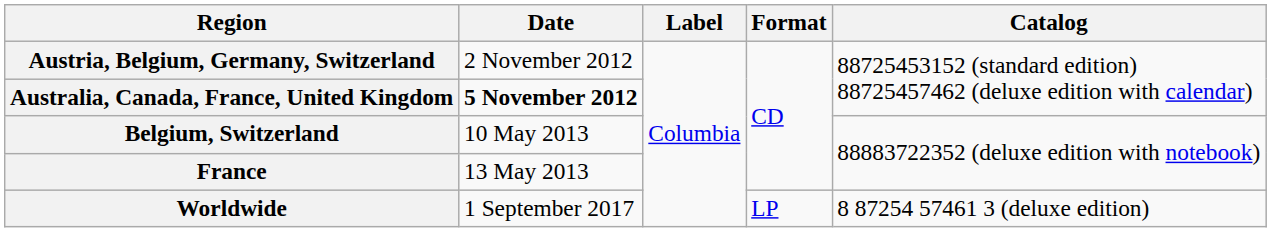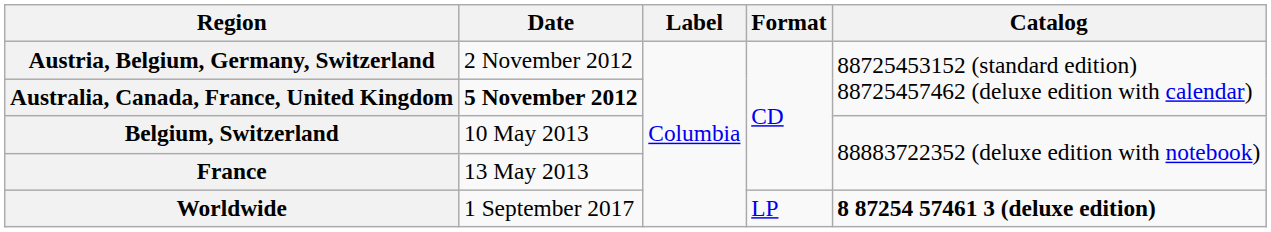Worldwide | Catalog: normal -> bold
